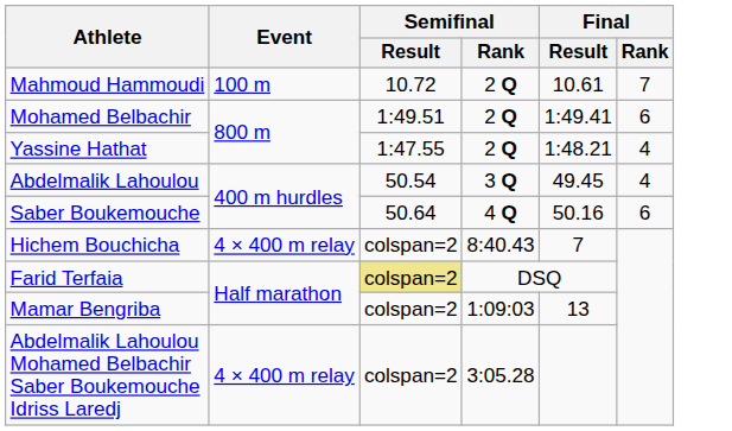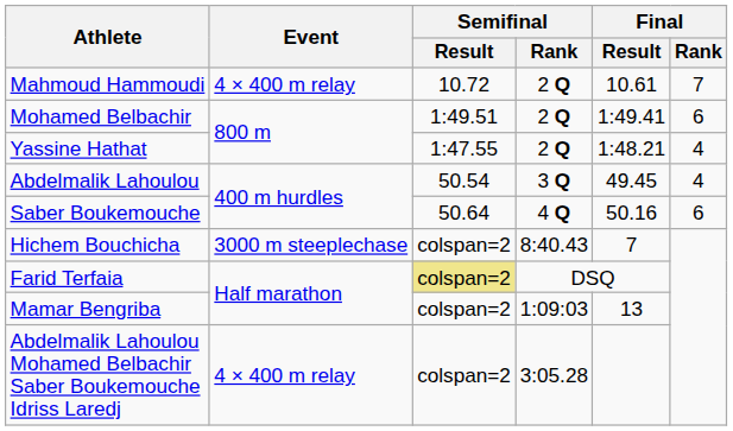Mahmoud Hammoudi | Event: 100 m -> 4 × 400 m relay
Hichem Bouchicha | Event: 4 × 400 m relay -> 3000 m steeplechase
